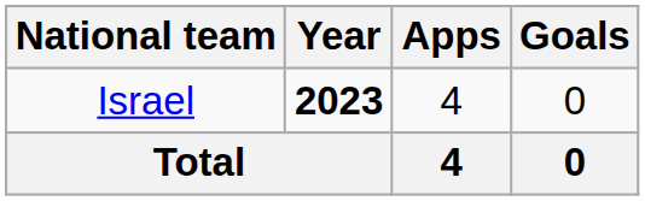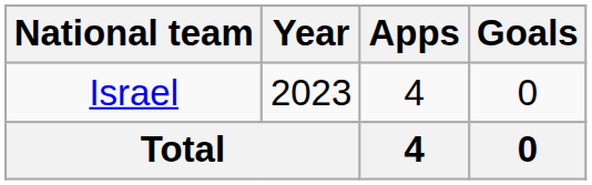Israel | Year: bold -> normal
